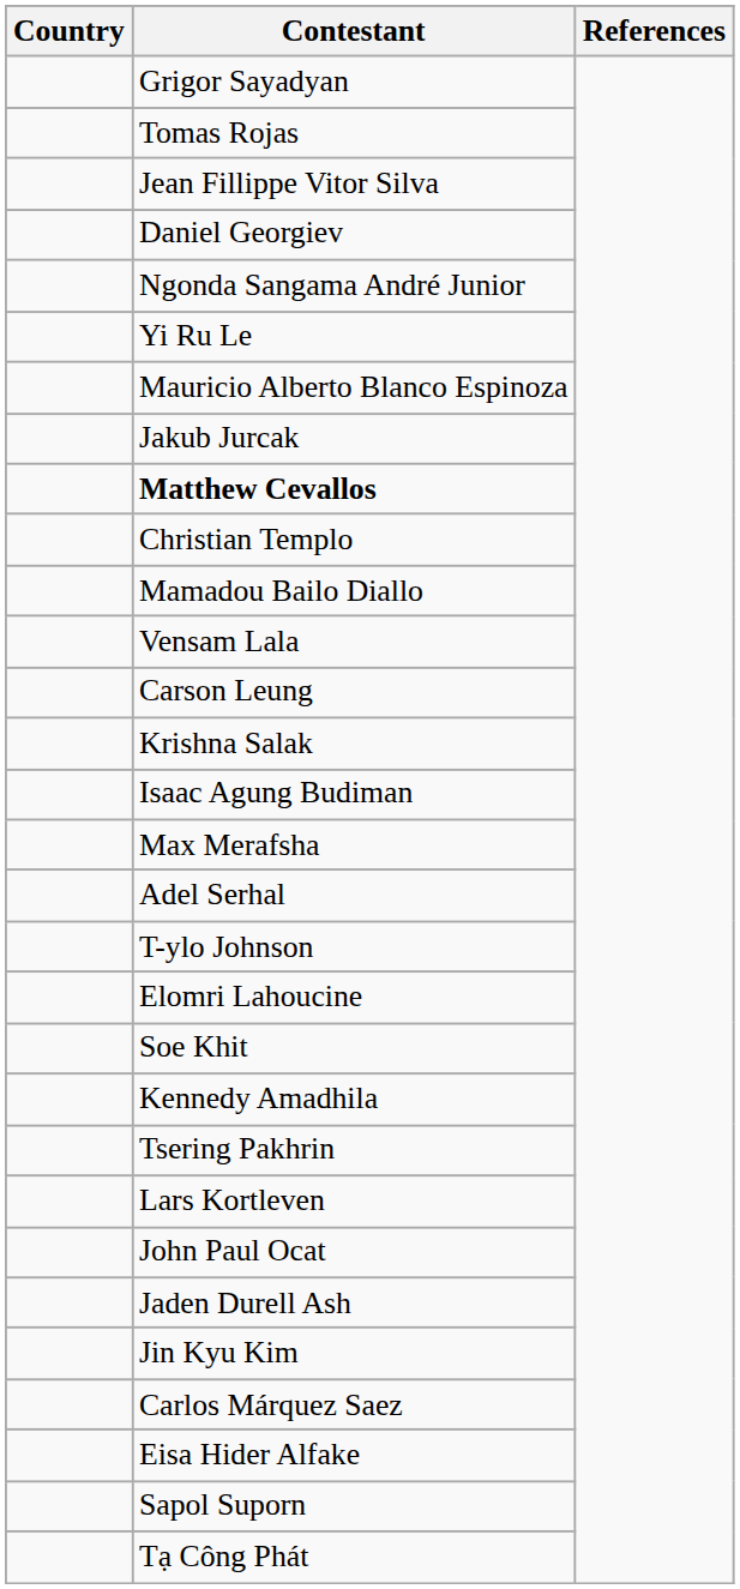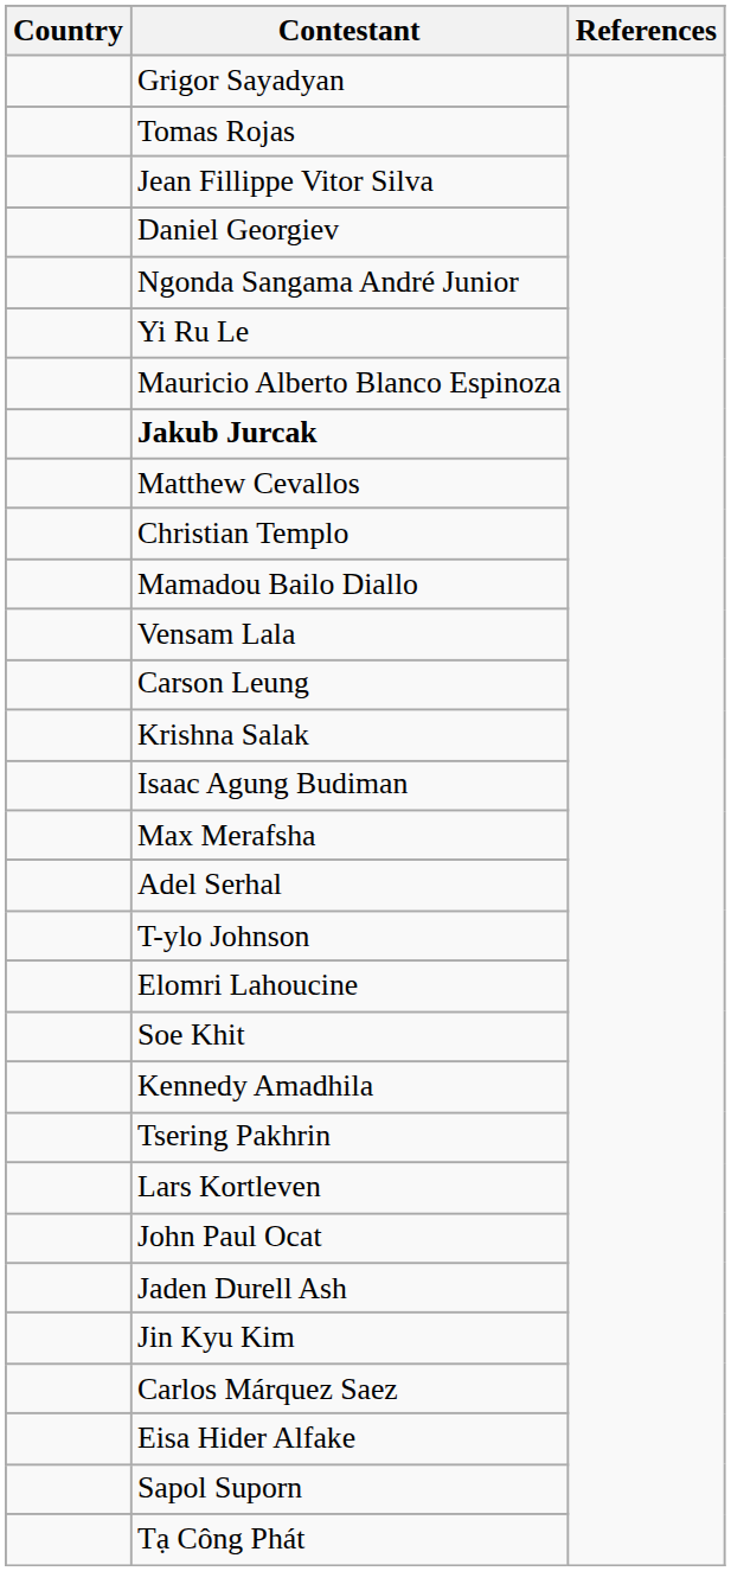Jakub Jurcak | Contestant: normal -> bold
Matthew Cevallos | Contestant: bold -> normal
